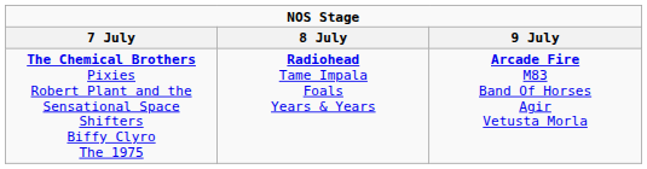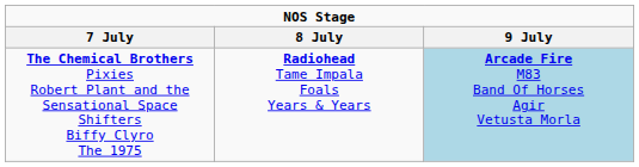row 3 | 9 July: no background -> lightblue background
